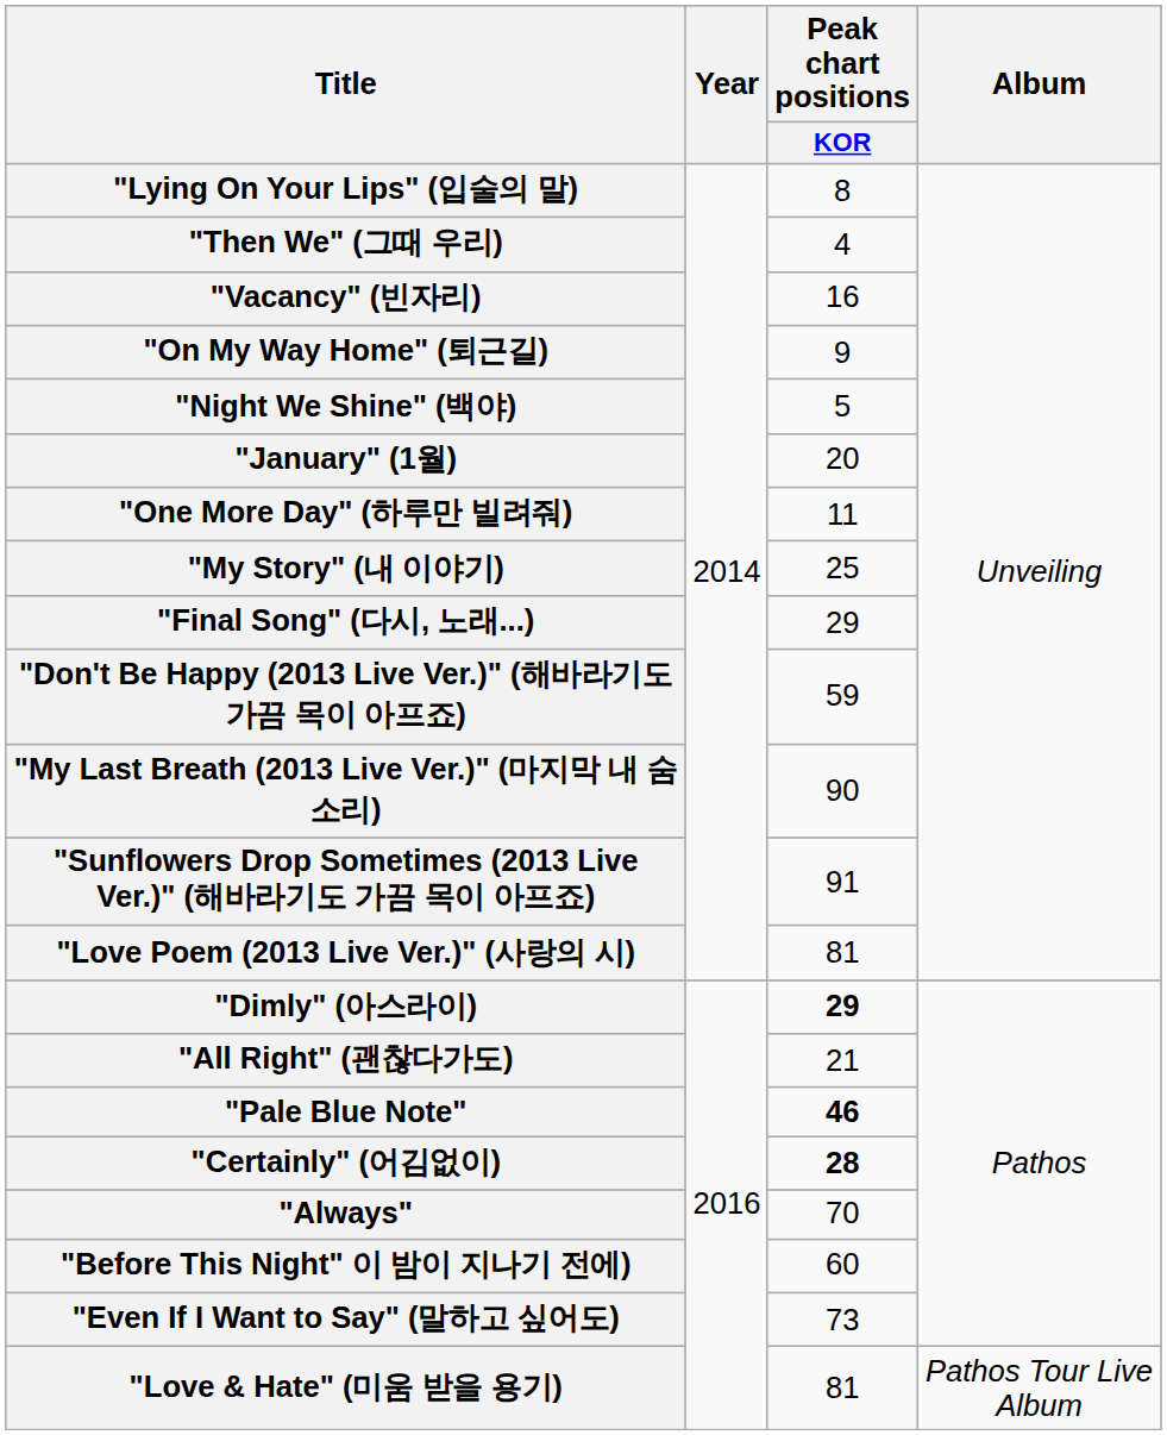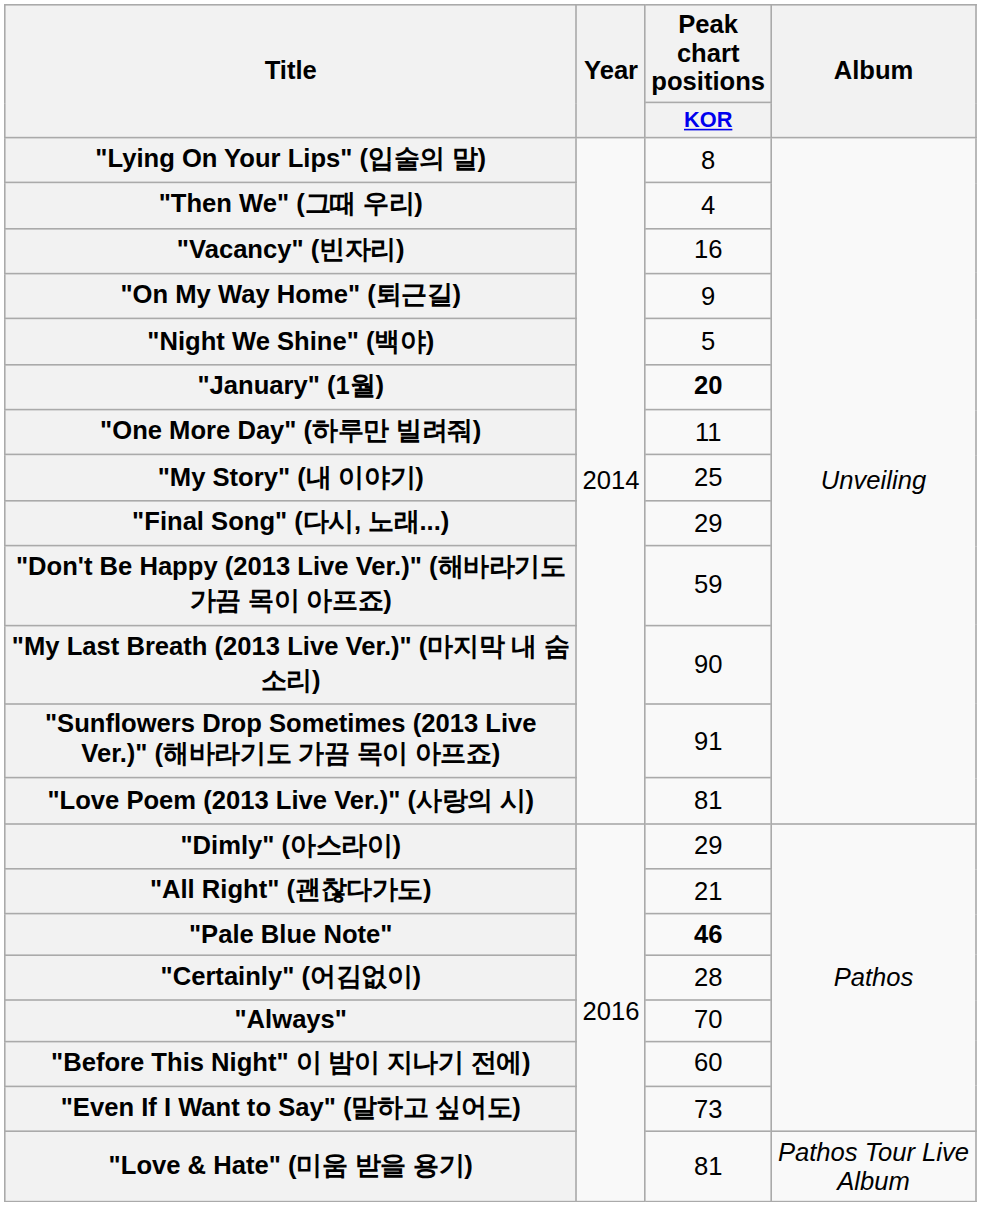"January" (1월) | Peak chart positions / KOR: normal -> bold
"Dimly" (아스라이) | Peak chart positions / KOR: bold -> normal
"Certainly" (어김없이) | Peak chart positions / KOR: bold -> normal
